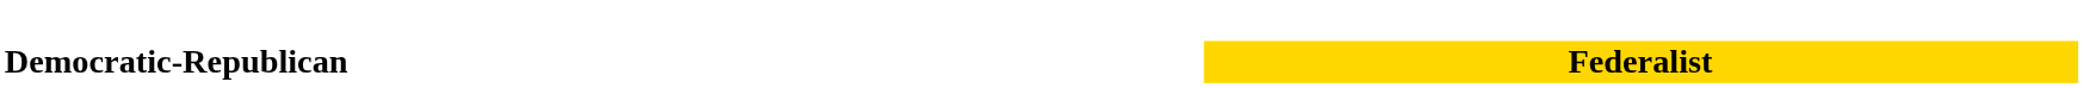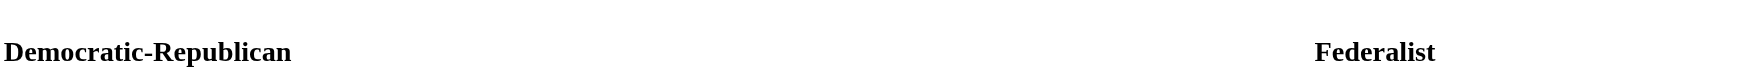Democratic-Republican | 57: gold background -> no background
